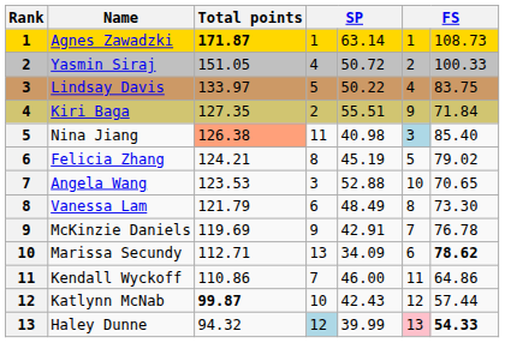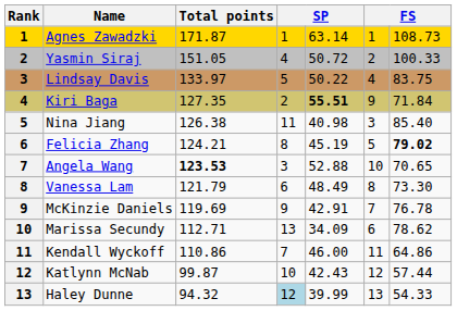Agnes Zawadzki | Total points: bold -> normal
Kiri Baga | column 5: normal -> bold
Nina Jiang | Total points: lightsalmon background -> no background
Nina Jiang | column 6: lightblue background -> no background
Felicia Zhang | column 7: normal -> bold
Angela Wang | Total points: normal -> bold
Marissa Secundy | column 7: bold -> normal
Katlynn McNab | Total points: bold -> normal
Haley Dunne | column 6: pink background -> no background
Haley Dunne | column 7: bold -> normal
